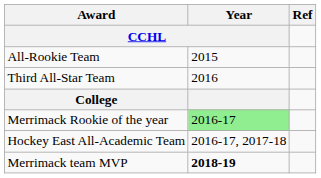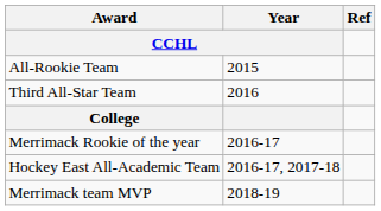Merrimack Rookie of the year | Year / CCHL: lightgreen background -> no background
Merrimack team MVP | Year / CCHL: bold -> normal
